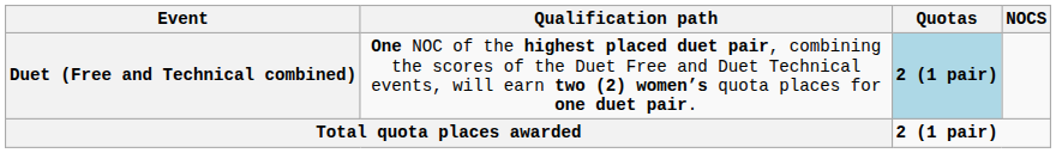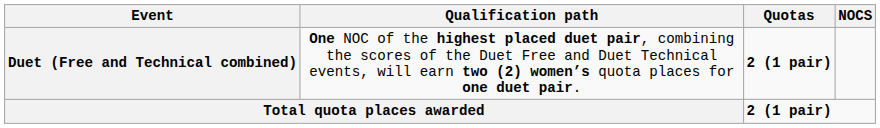row 2 | Quotas: lightblue background -> no background
